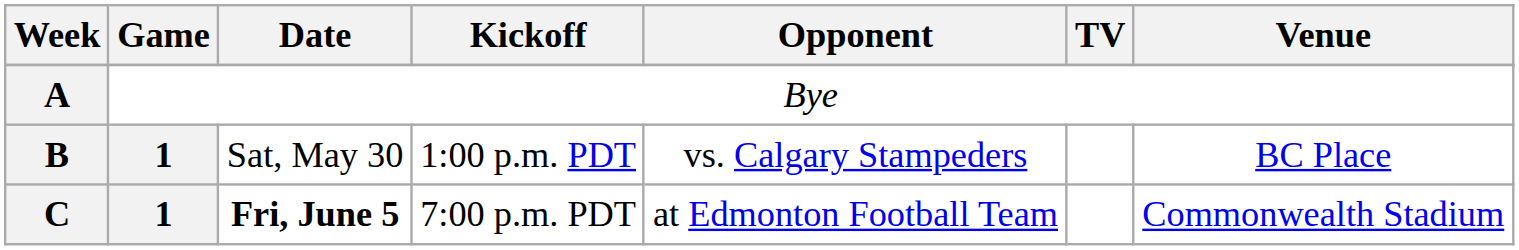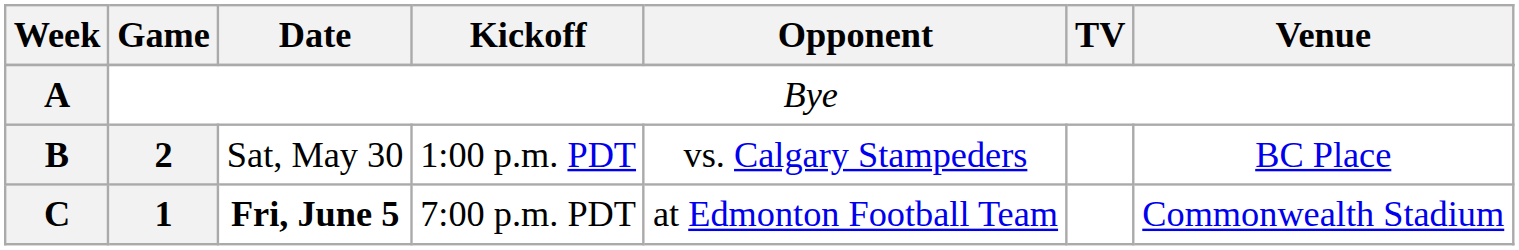B | Game: 1 -> 2
